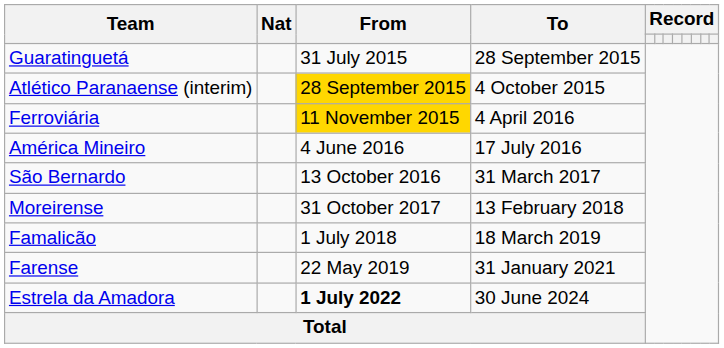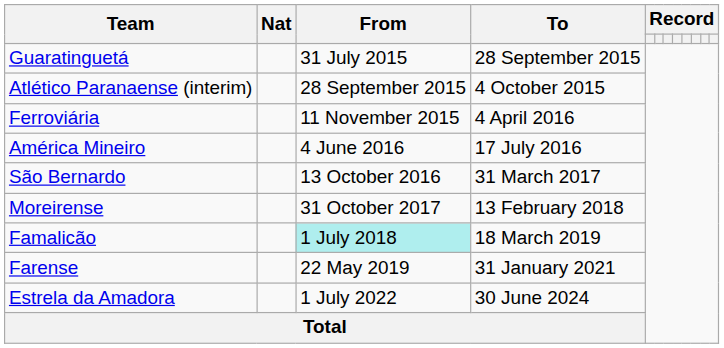Atlético Paranaense (interim) | From: gold background -> no background
Ferroviária | From: gold background -> no background
Famalicão | From: no background -> paleturquoise background
Estrela da Amadora | From: bold -> normal
